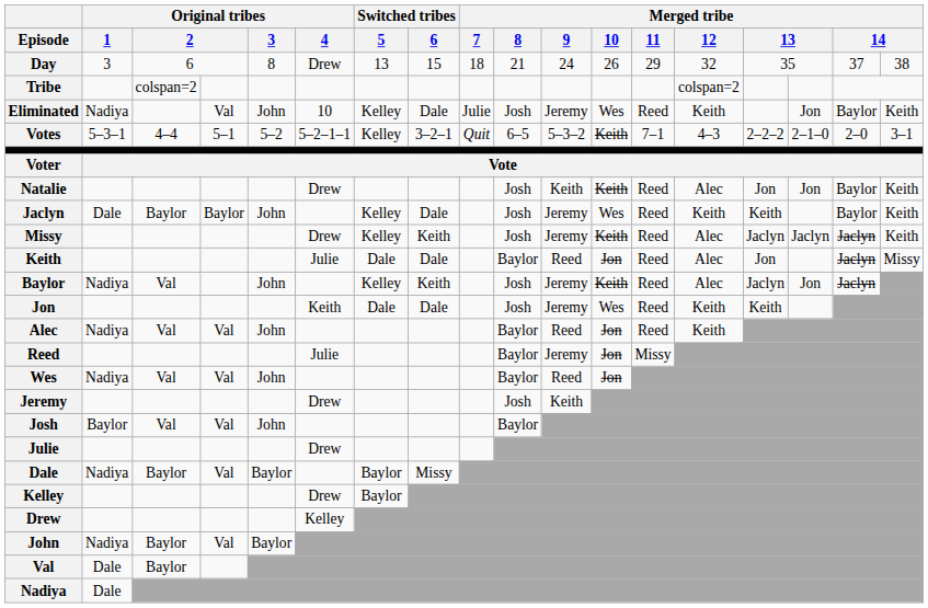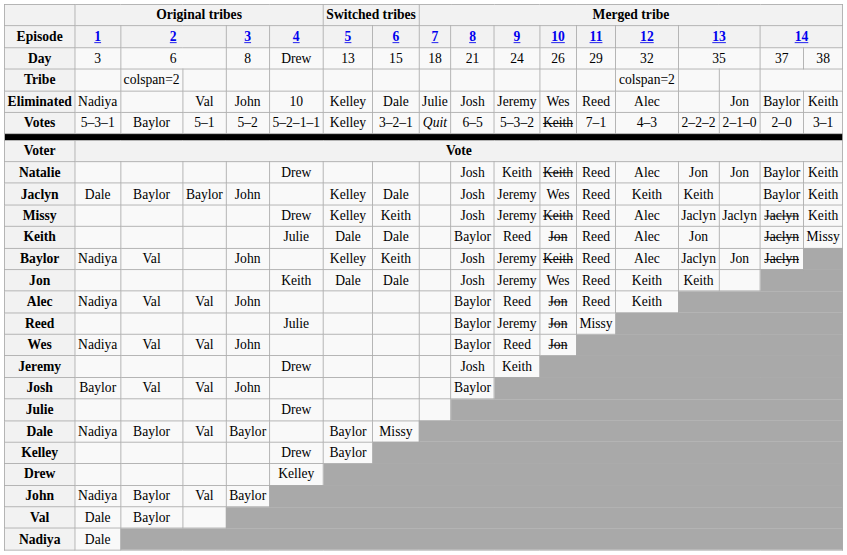Eliminated | Merged tribe / 12: Keith -> Alec
Votes | column 3: 4–4 -> Baylor
